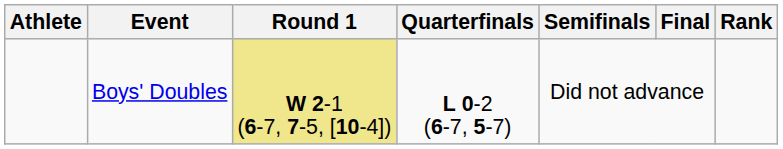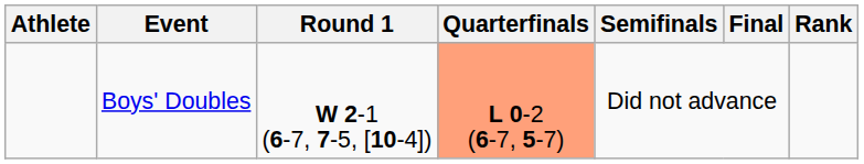Boys' Doubles | Round 1: khaki background -> no background
Boys' Doubles | Quarterfinals: no background -> lightsalmon background
